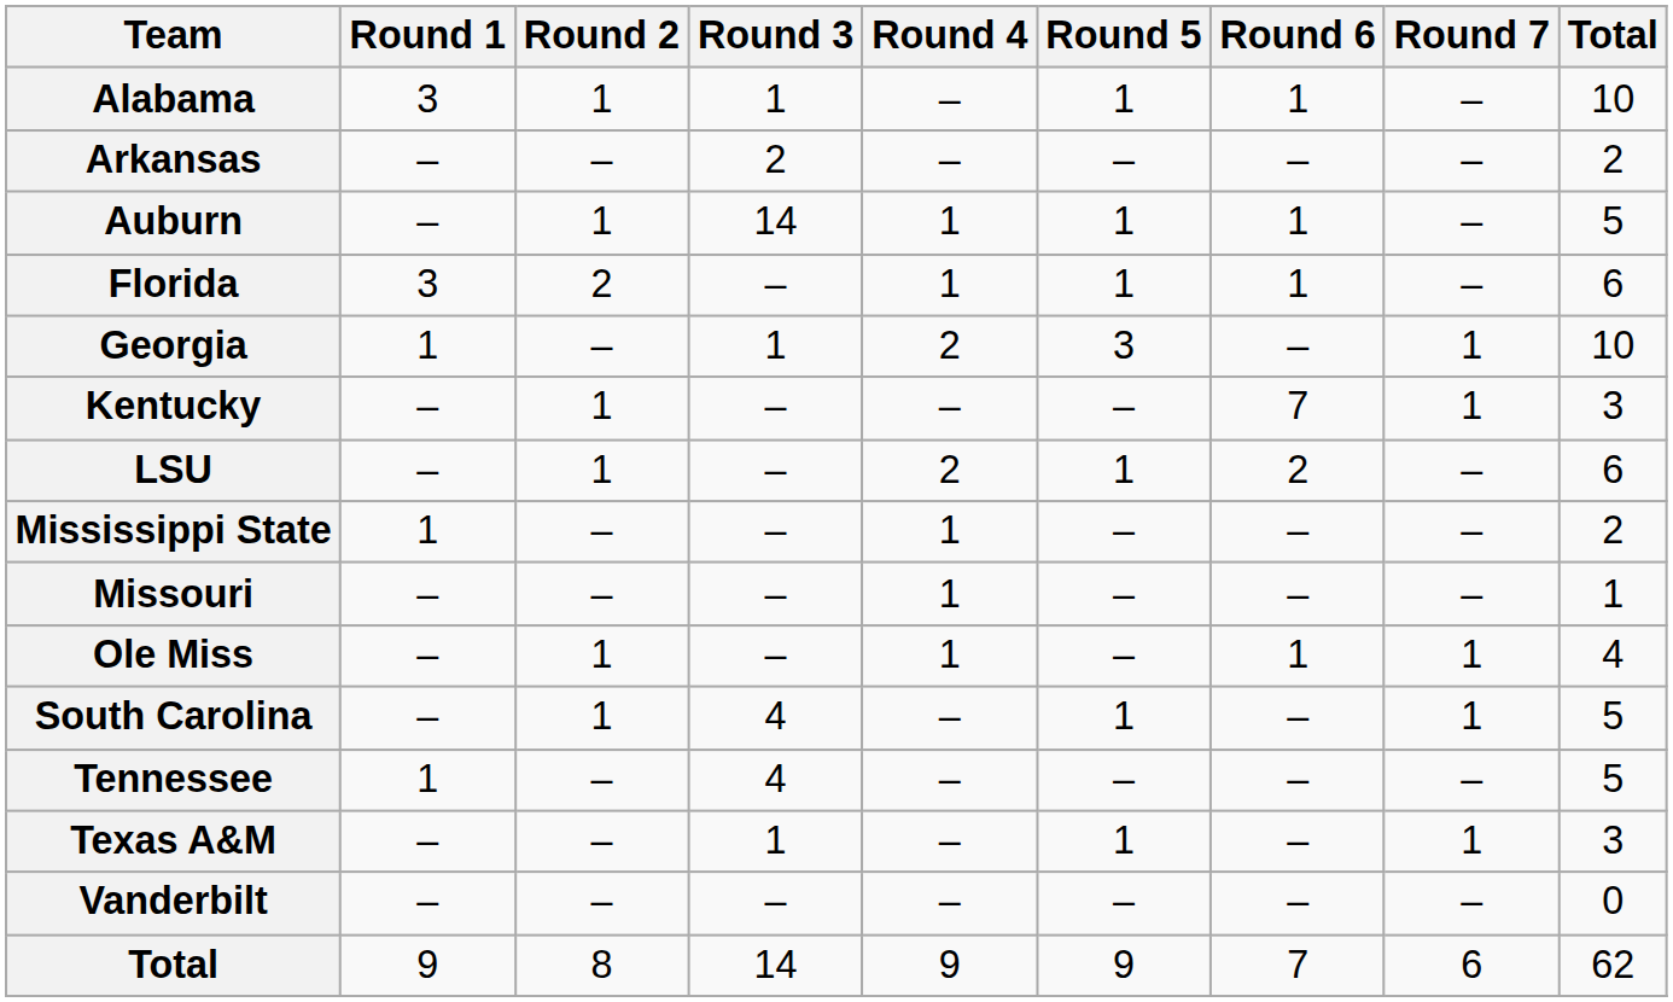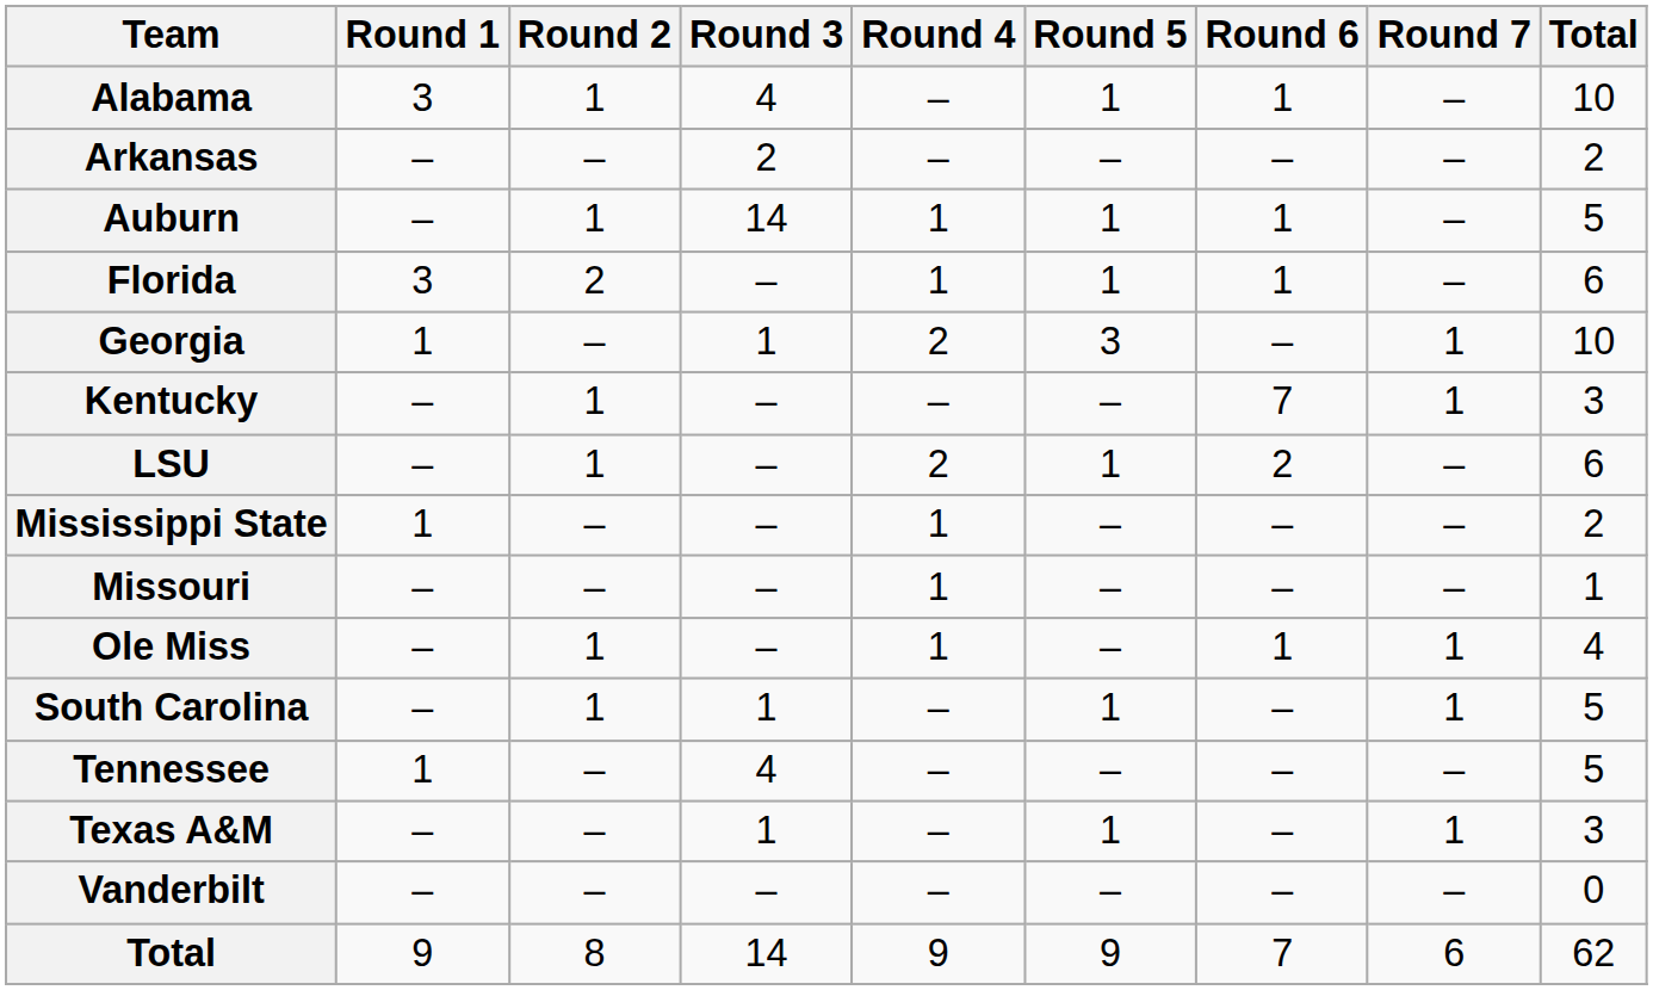Alabama | Round 3: 1 -> 4
South Carolina | Round 3: 4 -> 1
